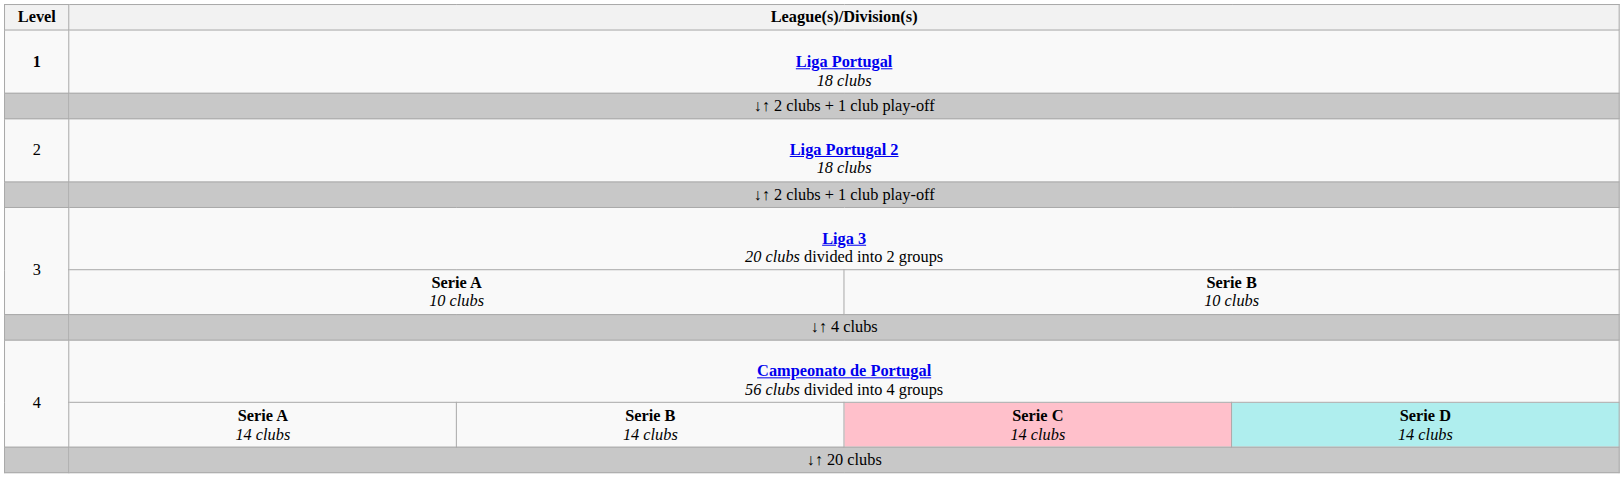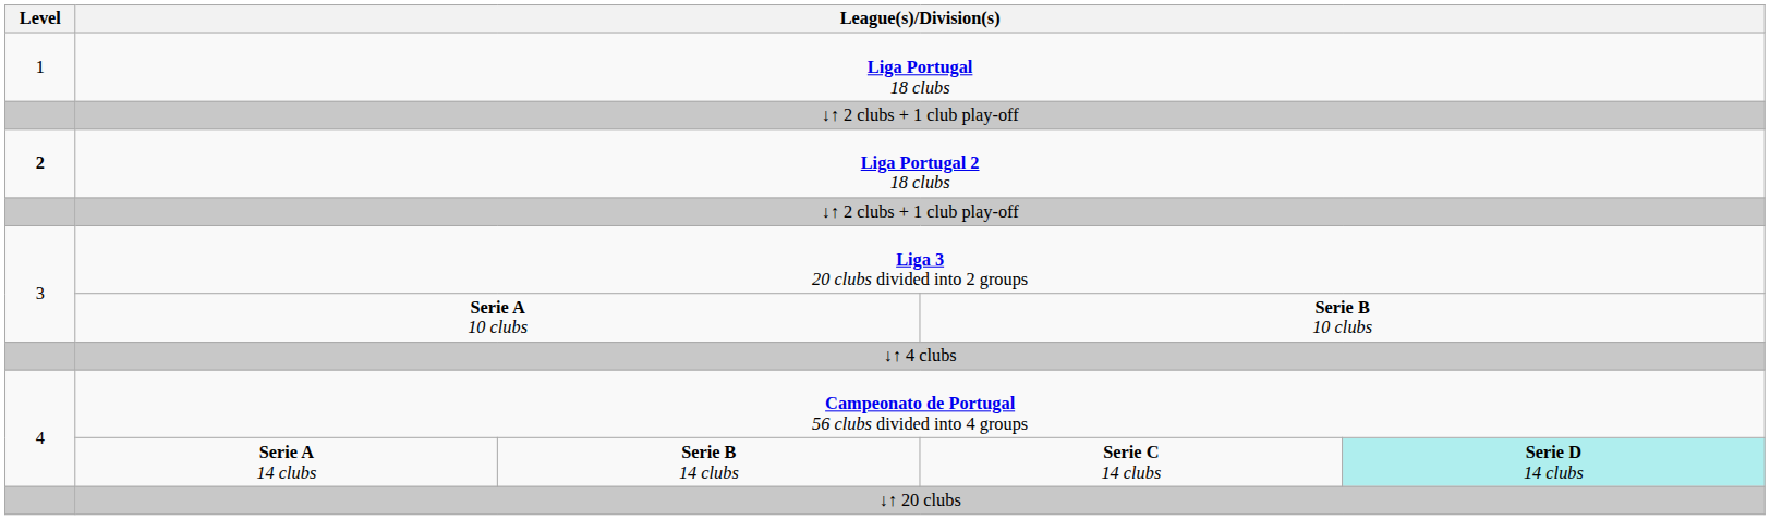Liga Portugal 18 clubs | Level: bold -> normal
Liga Portugal 2 18 clubs | Level: normal -> bold
Serie A 14 clubs | column 4: pink background -> no background
